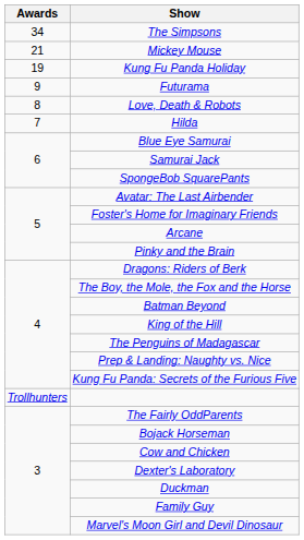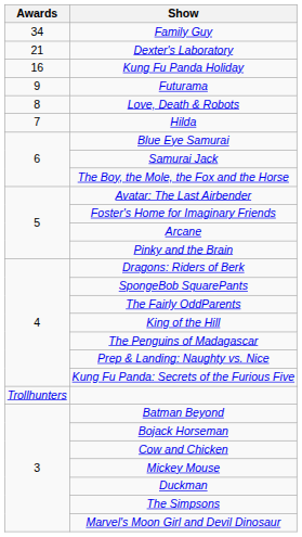row 2 | Show: The Simpsons -> Family Guy
row 3 | Show: Mickey Mouse -> Dexter's Laboratory
row 4 | Awards: 19 -> 16
row 10 | Show: SpongeBob SquarePants -> The Boy, the Mole, the Fox and the Horse
row 16 | Show: The Boy, the Mole, the Fox and the Horse -> SpongeBob SquarePants
row 17 | Show: Batman Beyond -> The Fairly OddParents
row 23 | Show: The Fairly OddParents -> Batman Beyond
row 26 | Show: Dexter's Laboratory -> Mickey Mouse
row 28 | Show: Family Guy -> The Simpsons
